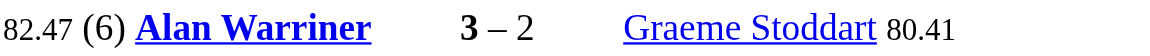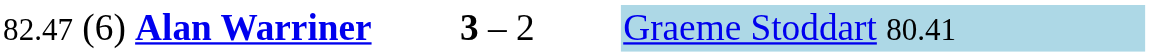82.47 (6) Alan Warriner | column 3: no background -> lightblue background
